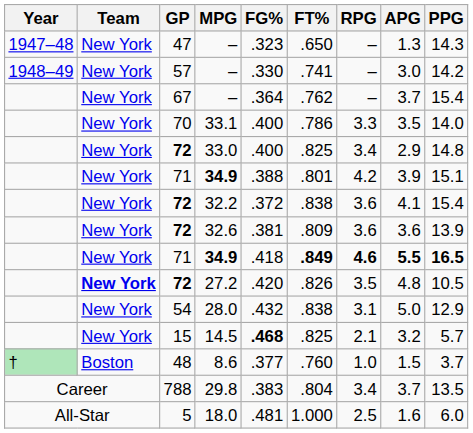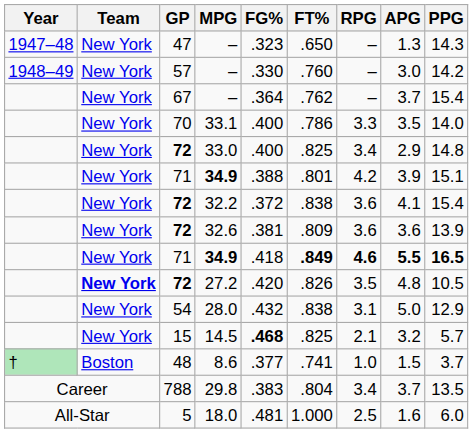57 / – | FT%: .741 -> .760
8.6 | FT%: .760 -> .741
